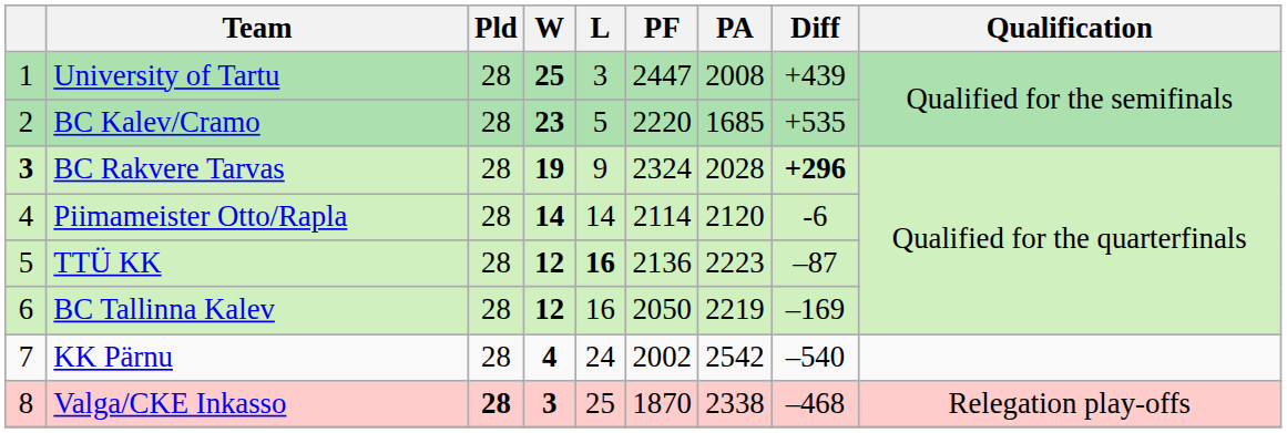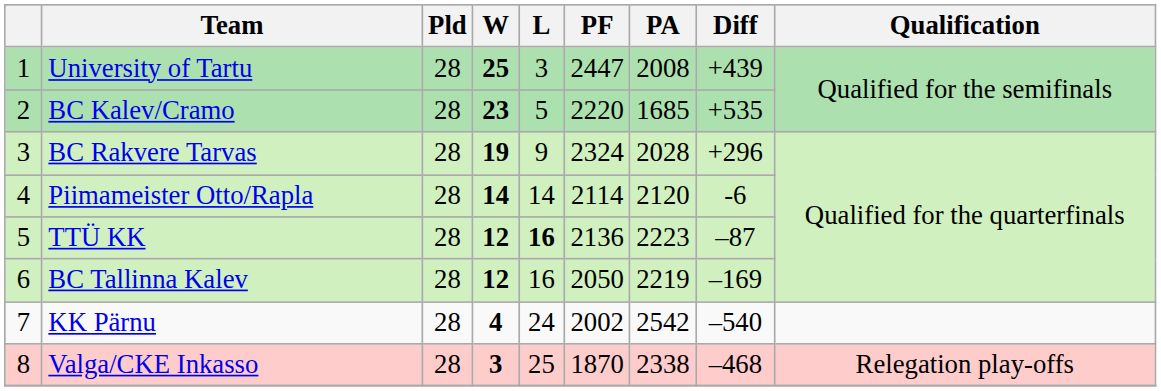BC Rakvere Tarvas | column 1: bold -> normal
BC Rakvere Tarvas | Diff: bold -> normal
Valga/CKE Inkasso | Pld: bold -> normal
